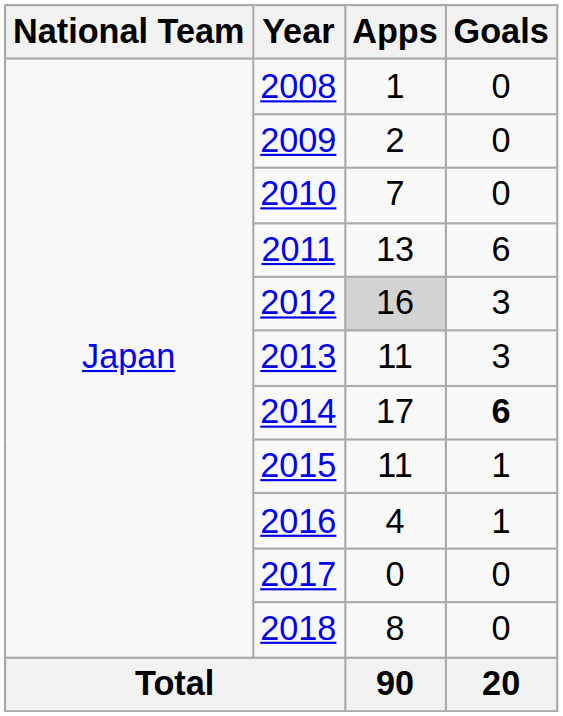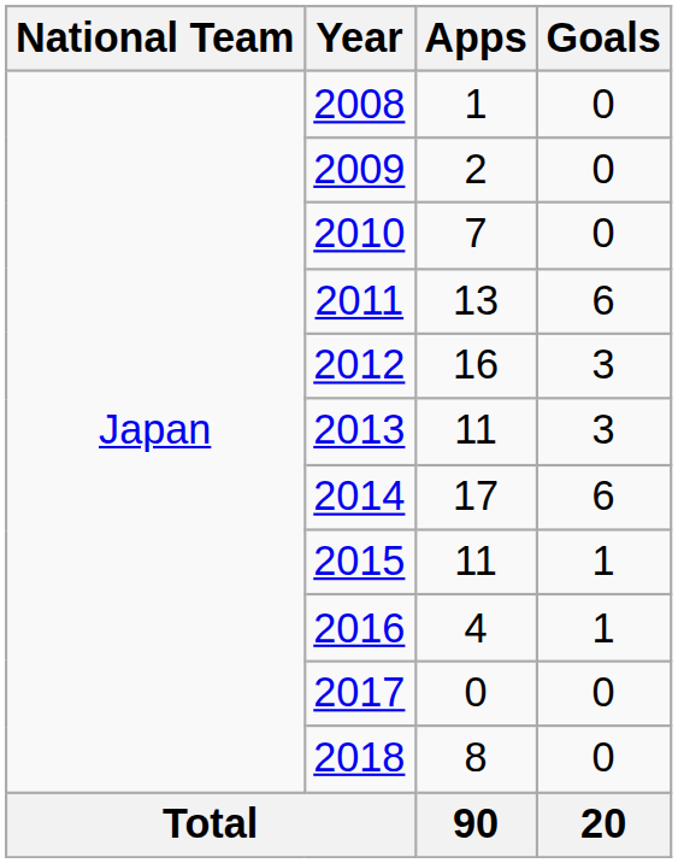2012 | Apps: lightgrey background -> no background
2014 | Goals: bold -> normal
